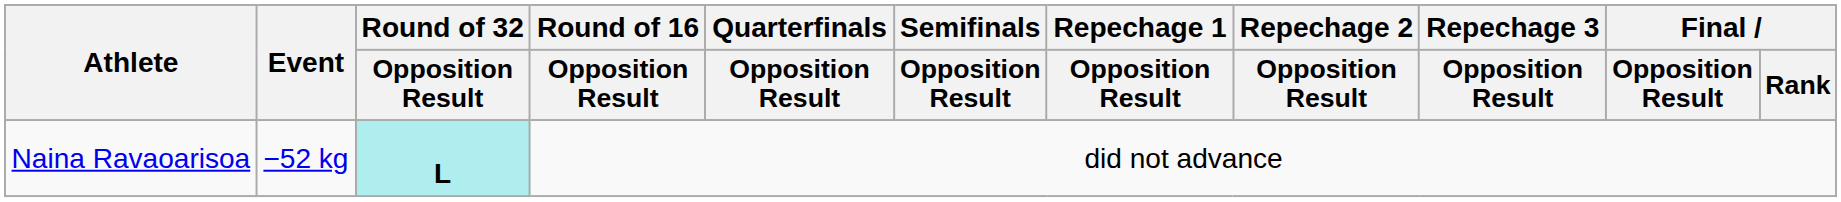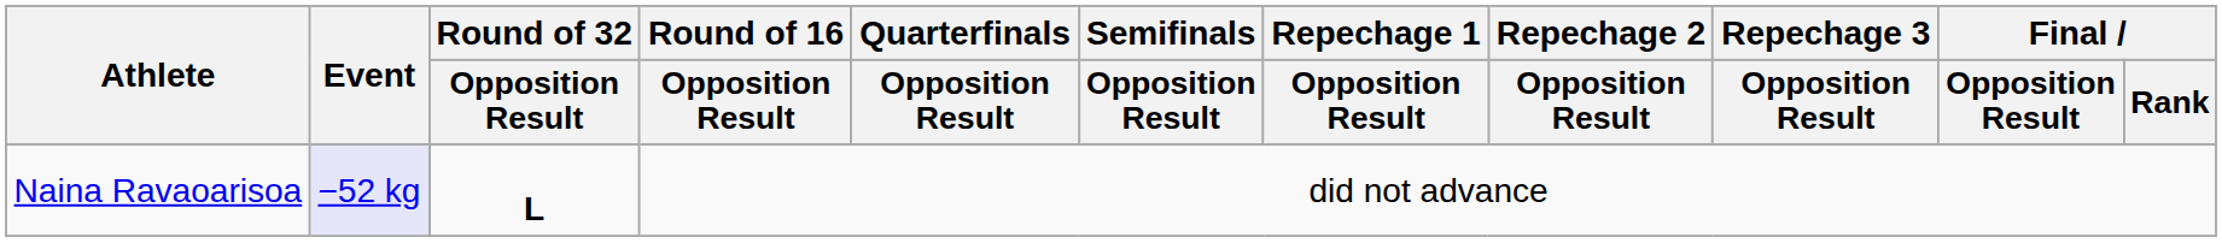Naina Ravaoarisoa | Event: no background -> lavender background
Naina Ravaoarisoa | Round of 32 / Opposition Result: paleturquoise background -> no background
